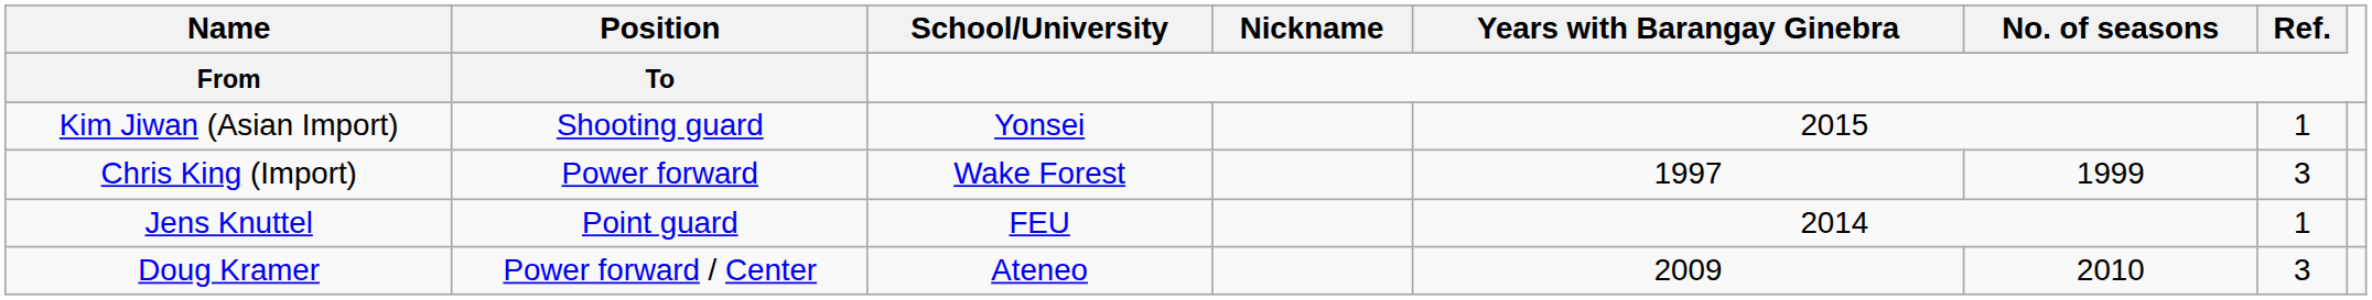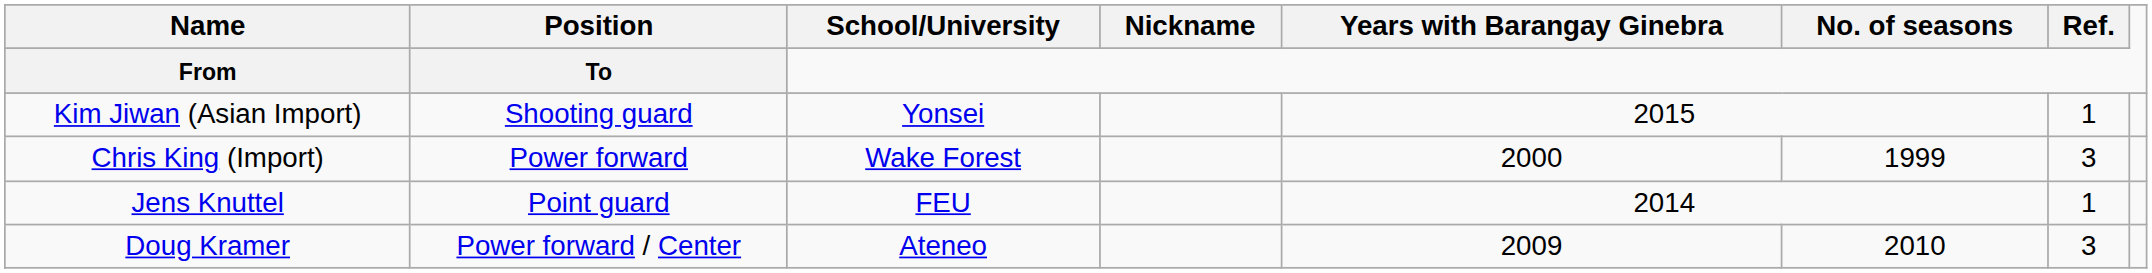Chris King (Import) | Years with Barangay Ginebra: 1997 -> 2000
